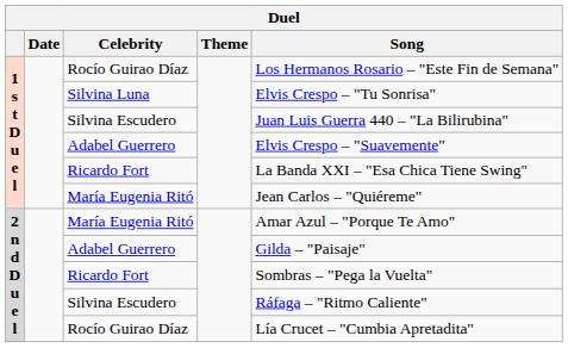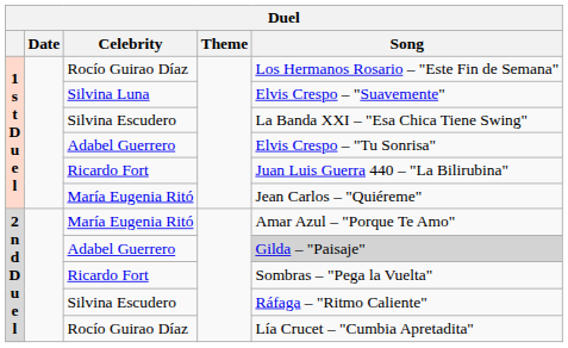Silvina Luna | Song: Elvis Crespo – "Tu Sonrisa" -> Elvis Crespo – "Suavemente"
1 s t D u e l / Silvina Escudero | Song: Juan Luis Guerra 440 – "La Bilirubina" -> La Banda XXI – "Esa Chica Tiene Swing"
1 s t D u e l / Adabel Guerrero | Song: Elvis Crespo – "Suavemente" -> Elvis Crespo – "Tu Sonrisa"
1 s t D u e l / Ricardo Fort | Song: La Banda XXI – "Esa Chica Tiene Swing" -> Juan Luis Guerra 440 – "La Bilirubina"
2 n d D u e l / Adabel Guerrero | Song: no background -> lightgrey background
